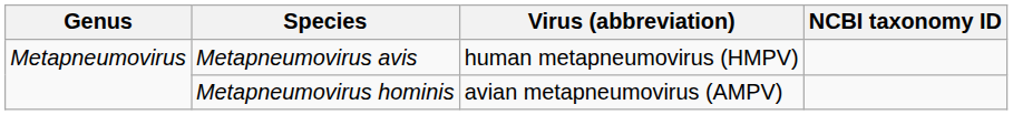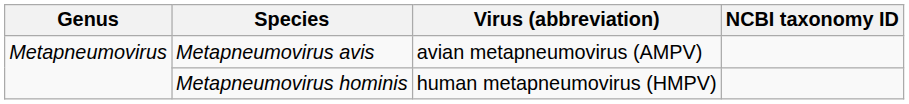Metapneumovirus avis | Virus (abbreviation): human metapneumovirus (HMPV) -> avian metapneumovirus (AMPV)
Metapneumovirus hominis | Virus (abbreviation): avian metapneumovirus (AMPV) -> human metapneumovirus (HMPV)
